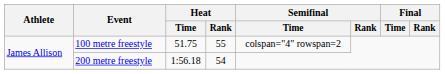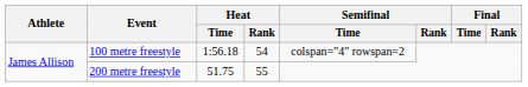100 metre freestyle | Heat / Time: 51.75 -> 1:56.18
100 metre freestyle | Heat / Rank: 55 -> 54
200 metre freestyle | Heat / Time: 1:56.18 -> 51.75
200 metre freestyle | Heat / Rank: 54 -> 55
